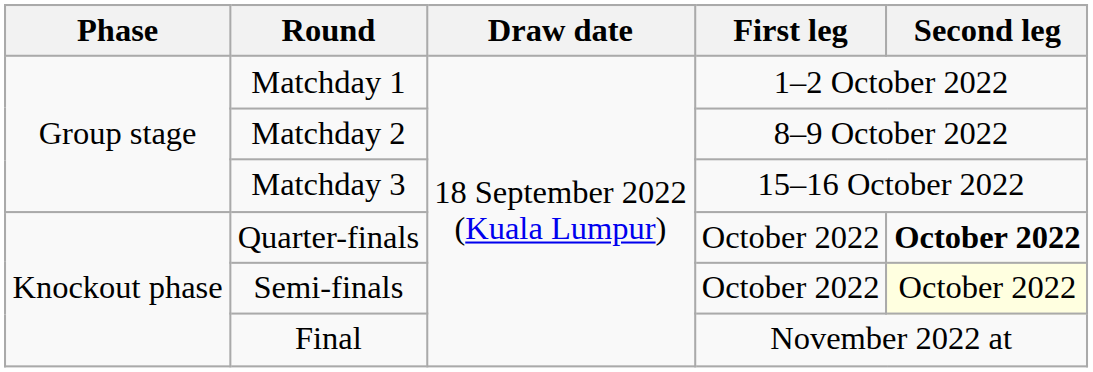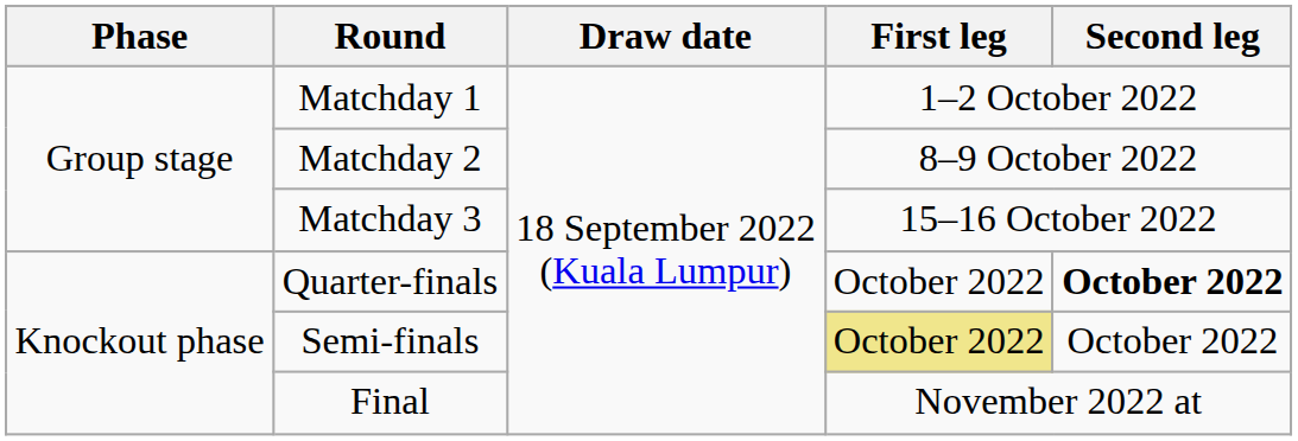Semi-finals | First leg: no background -> khaki background
Semi-finals | Second leg: lightyellow background -> no background
